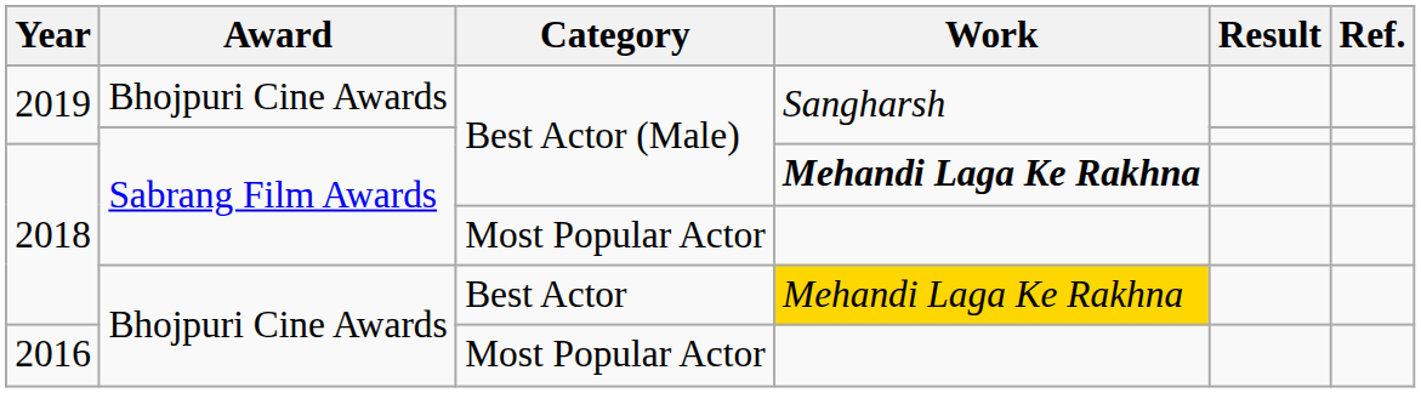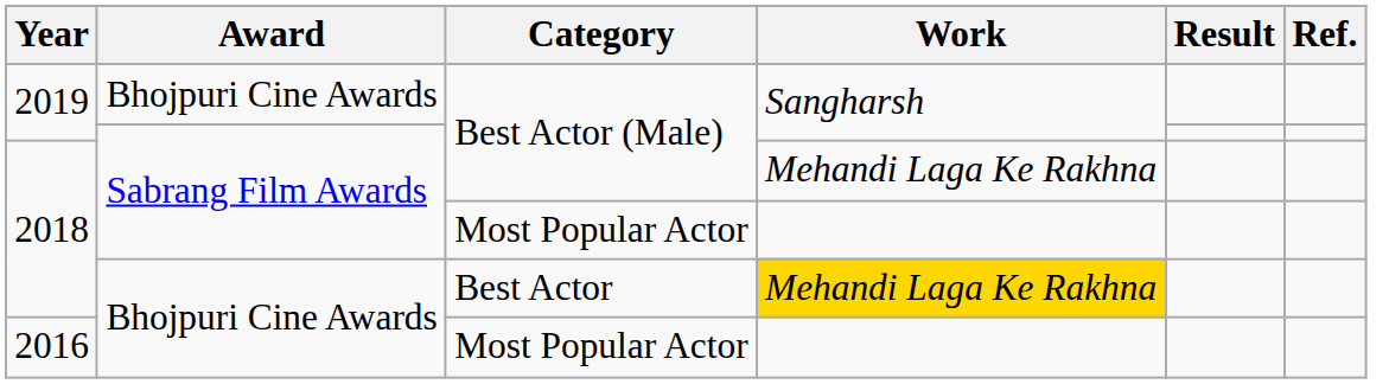2018 / Best Actor (Male) | Work: bold -> normal
